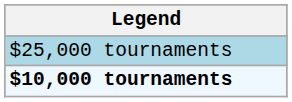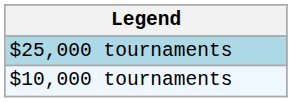row 3 | column 1: bold -> normal
